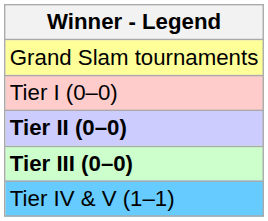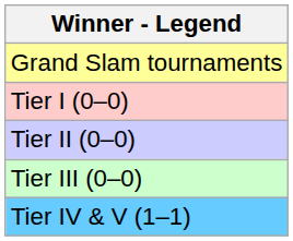Tier II (0–0) | Winner - Legend: bold -> normal
Tier III (0–0) | Winner - Legend: bold -> normal
